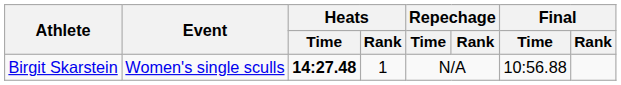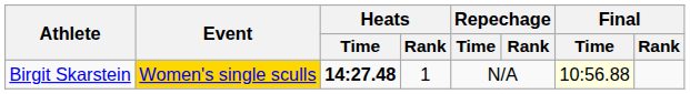Birgit Skarstein | Event: no background -> gold background
Birgit Skarstein | Final / Time: no background -> lightyellow background
